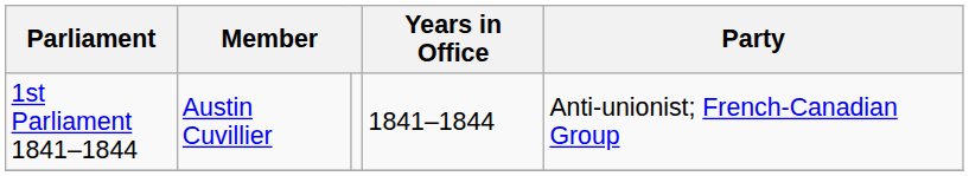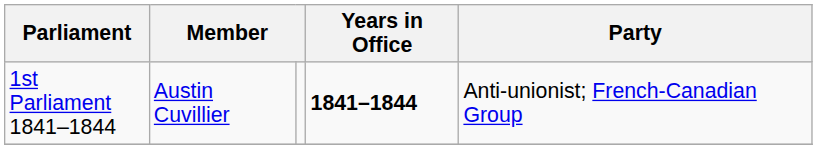1st Parliament 1841–1844 | Years in Office: normal -> bold
